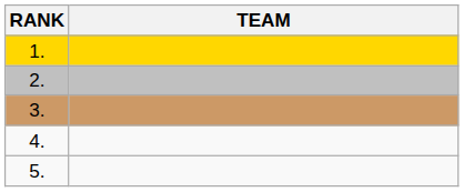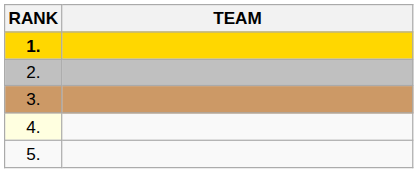1. | RANK: normal -> bold
4. | RANK: no background -> lightyellow background
